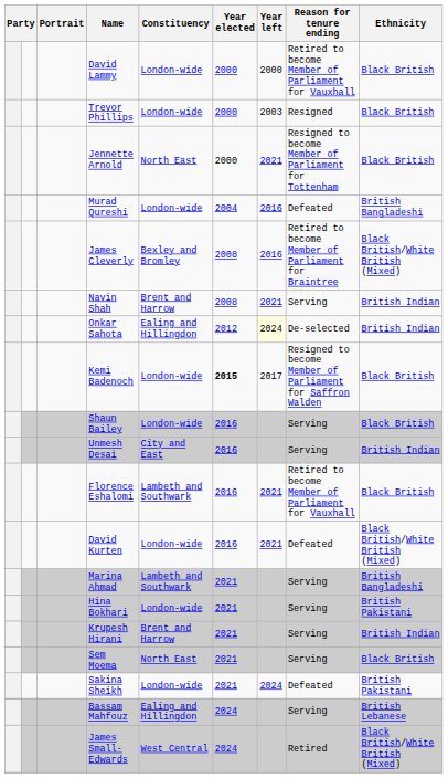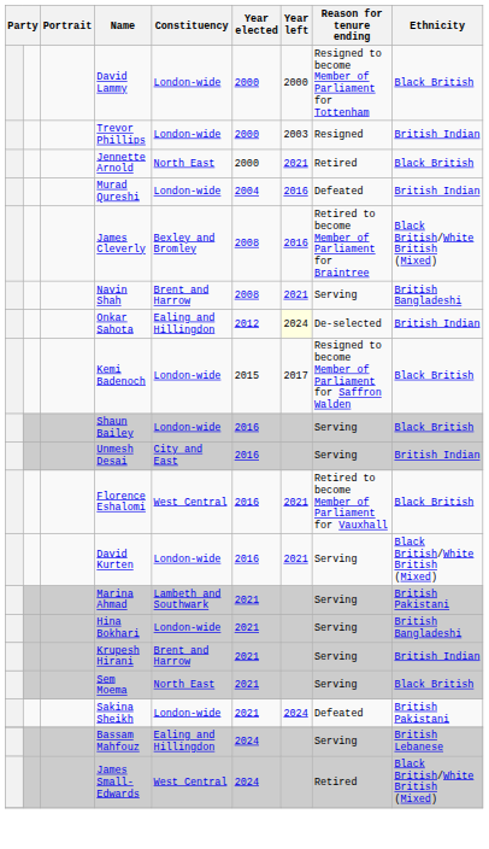David Lammy | Reason for tenure ending: Retired to become Member of Parliament for Vauxhall -> Resigned to become Member of Parliament for Tottenham
Trevor Phillips | Ethnicity: Black British -> British Indian
Jennette Arnold | Reason for tenure ending: Resigned to become Member of Parliament for Tottenham -> Retired
Murad Qureshi | Ethnicity: British Bangladeshi -> British Indian
Navin Shah | Ethnicity: British Indian -> British Bangladeshi
Kemi Badenoch | Year elected: bold -> normal
Florence Eshalomi | Constituency: Lambeth and Southwark -> West Central
David Kurten | Reason for tenure ending: Defeated -> Serving
Marina Ahmad | Ethnicity: British Bangladeshi -> British Pakistani
Hina Bokhari | Ethnicity: British Pakistani -> British Bangladeshi
